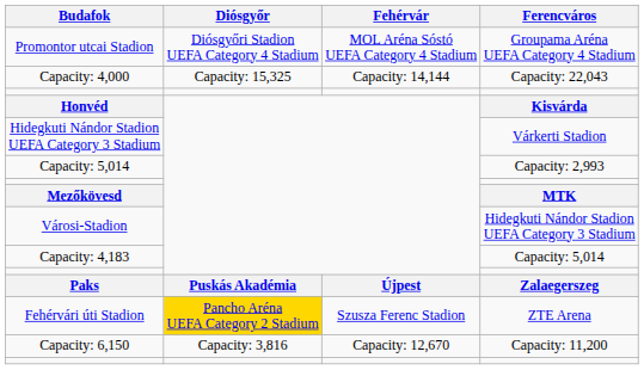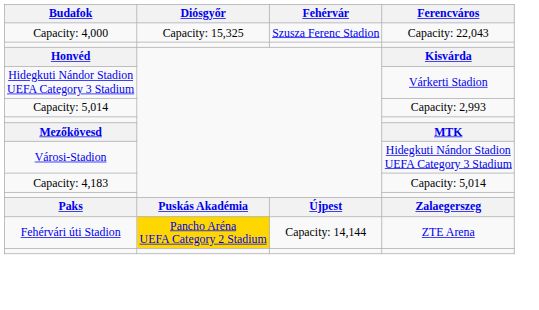- row: Promontor utcai Stadion | Diósgyőri Stadion UEFA Category 4 Stadium | MOL Aréna Sóstó UEFA Category 4 Stadium | Groupama Aréna UEFA Category 4 Stadium
Capacity: 4,000 | Fehérvár: Capacity: 14,144 -> Szusza Ferenc Stadion
Fehérvári úti Stadion | Fehérvár: Szusza Ferenc Stadion -> Capacity: 14,144
- row: Capacity: 6,150 | Capacity: 3,816 | Capacity: 12,670 | Capacity: 11,200
